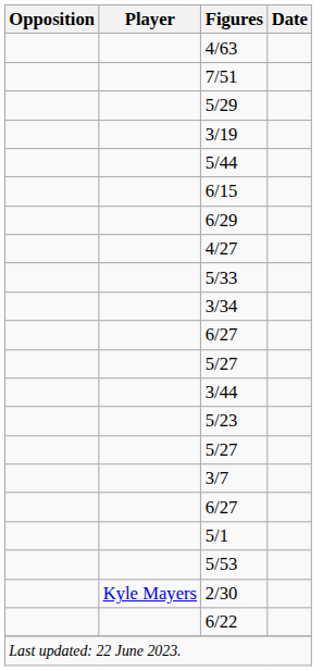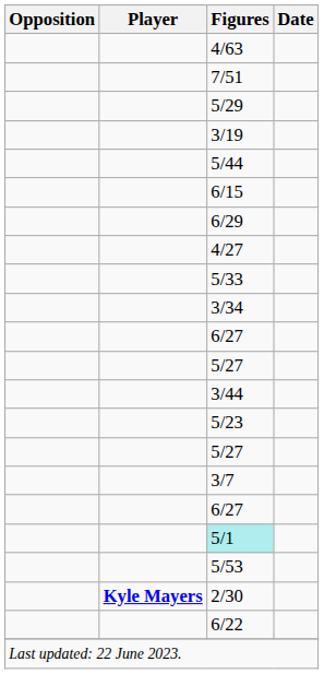5/1 | Figures: no background -> paleturquoise background
2/30 | Player: normal -> bold
